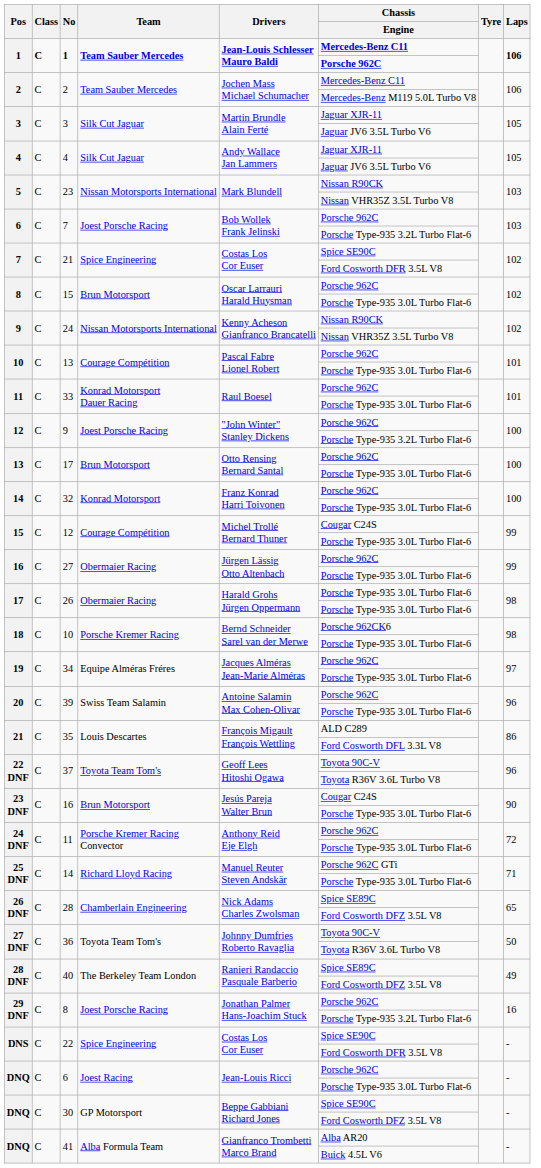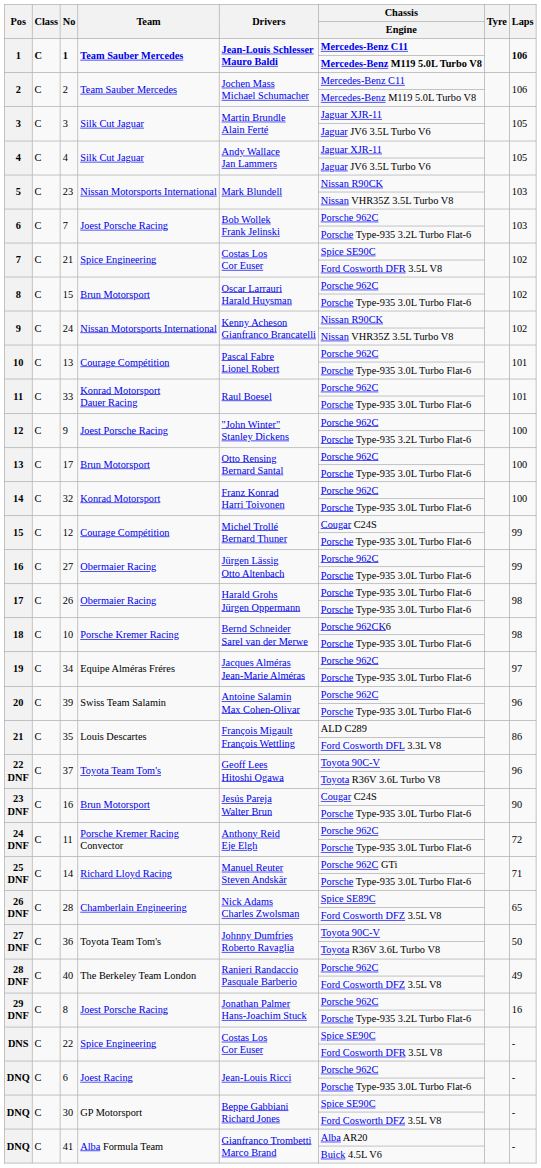row 4 | Chassis / Engine: Porsche 962C -> Mercedes-Benz M119 5.0L Turbo V8
row 57 | Chassis / Engine: Spice SE89C -> Porsche 962C
